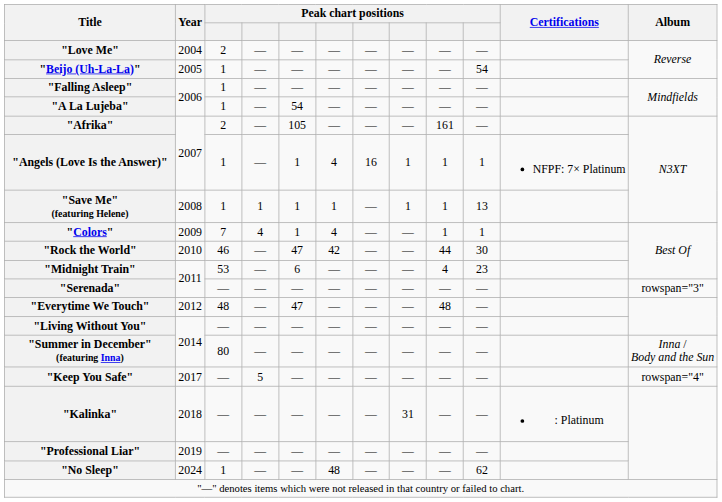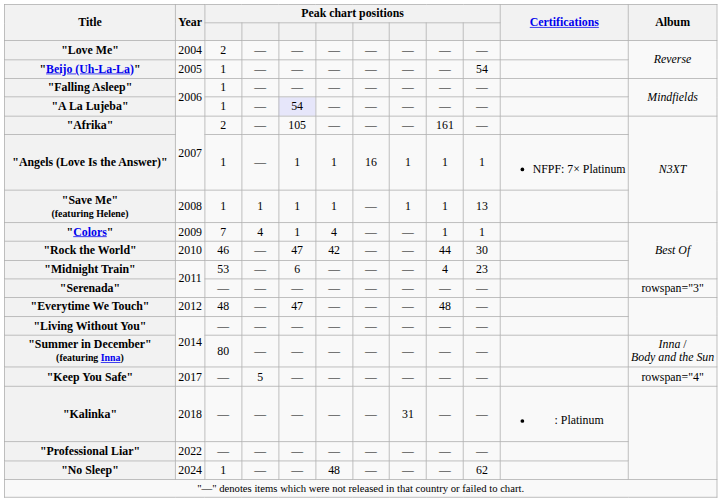"A La Lujeba" | column 5: no background -> lavender background
"Angels (Love Is the Answer)" | column 6: 4 -> 1
"Professional Liar" | Year: 2019 -> 2022
